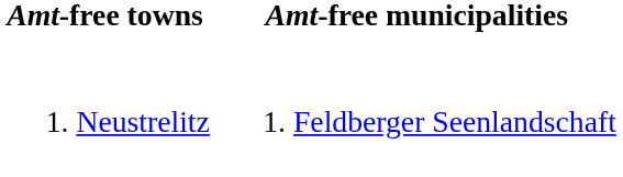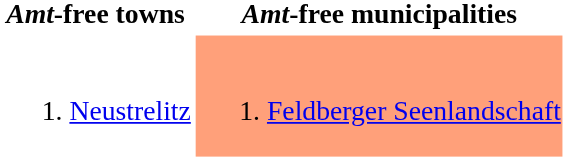Neustrelitz | Amt-free municipalities: no background -> lightsalmon background
